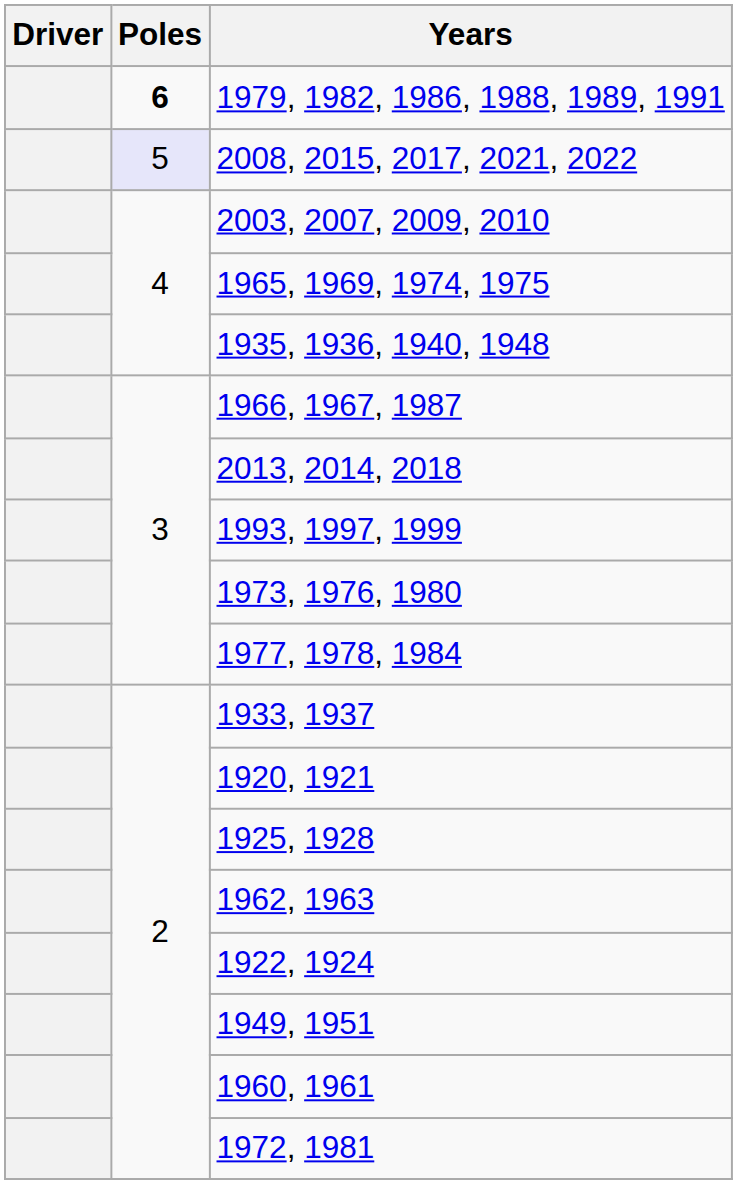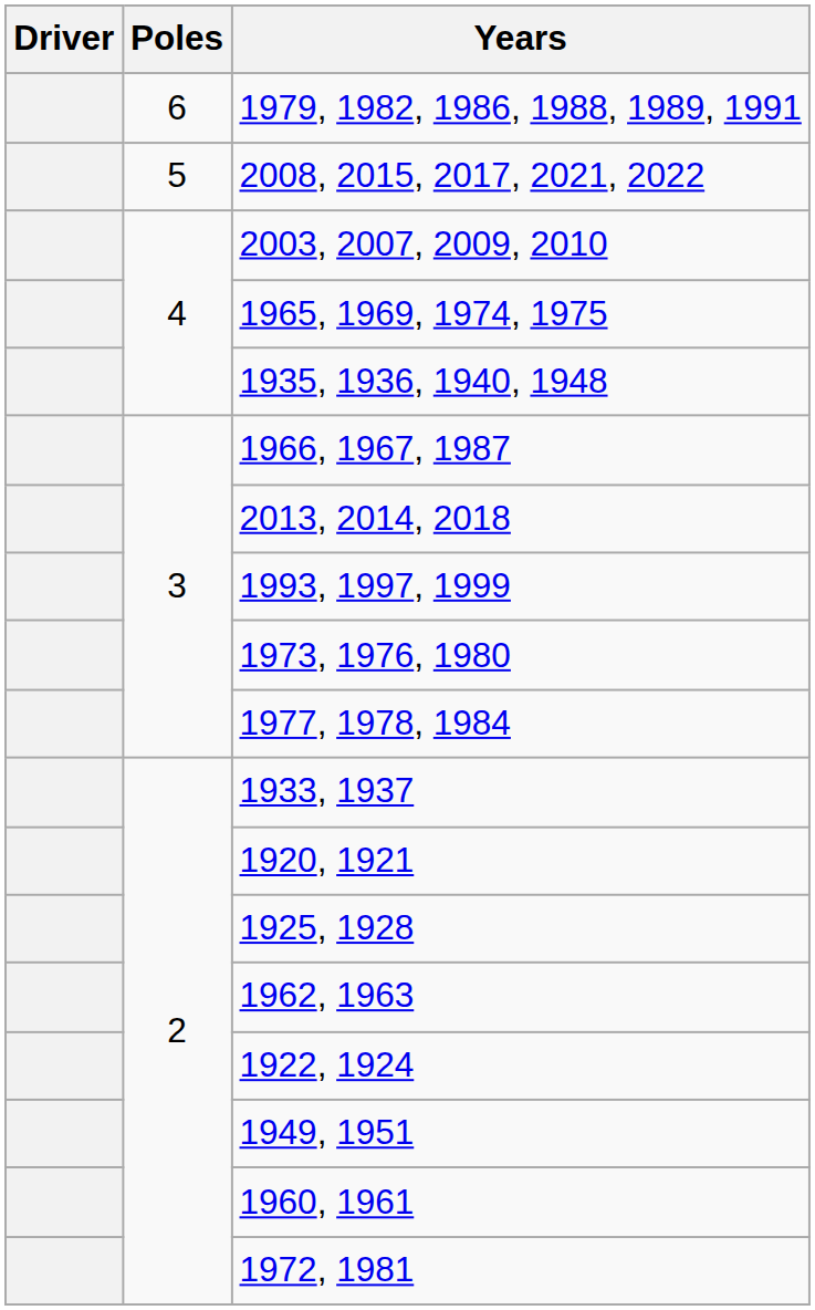1979, 1982, 1986, 1988, 1989, 1991 | Poles: bold -> normal
2008, 2015, 2017, 2021, 2022 | Poles: lavender background -> no background
